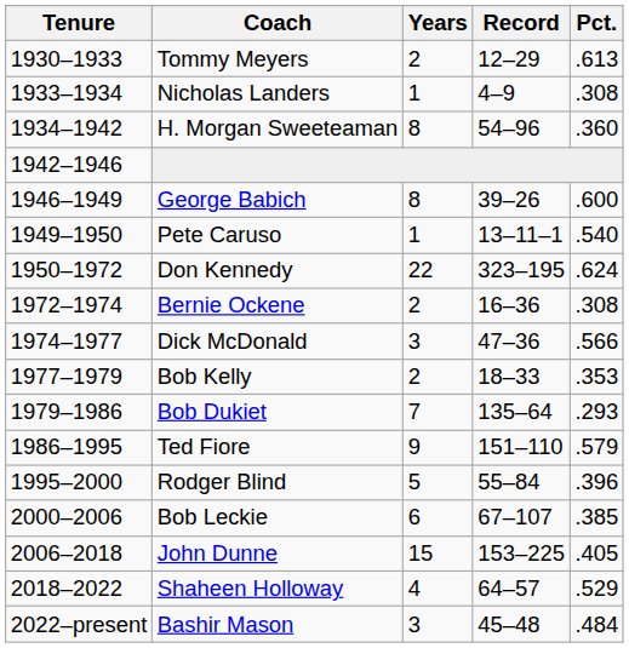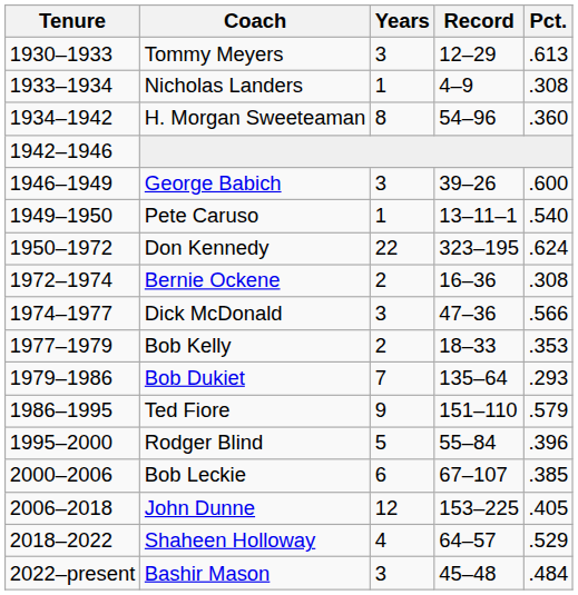Tommy Meyers | Years: 2 -> 3
George Babich | Years: 8 -> 3
John Dunne | Years: 15 -> 12
